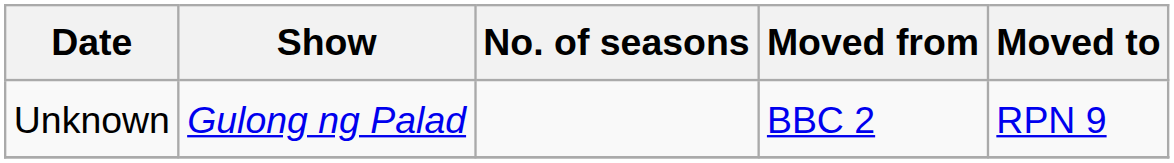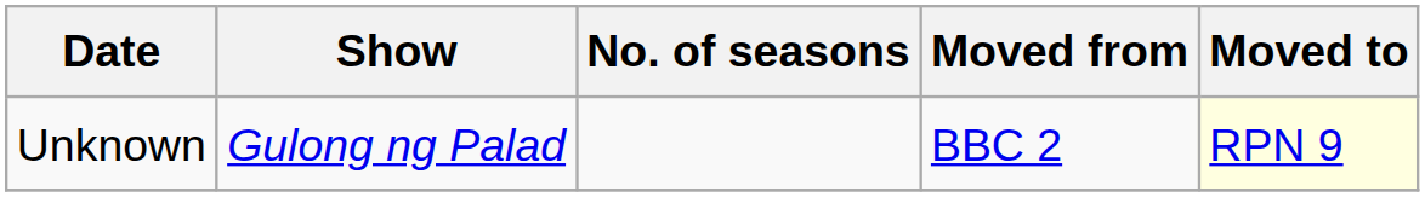Unknown | Moved to: no background -> lightyellow background
